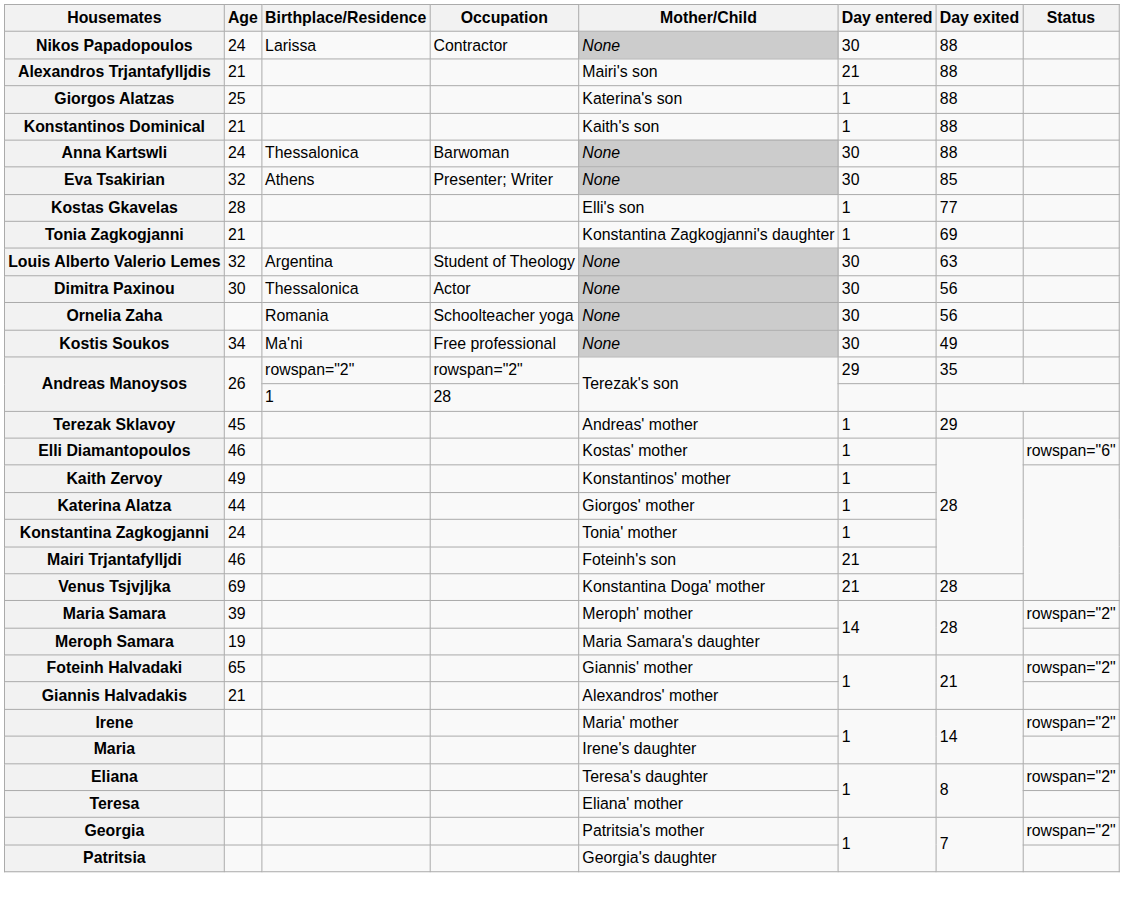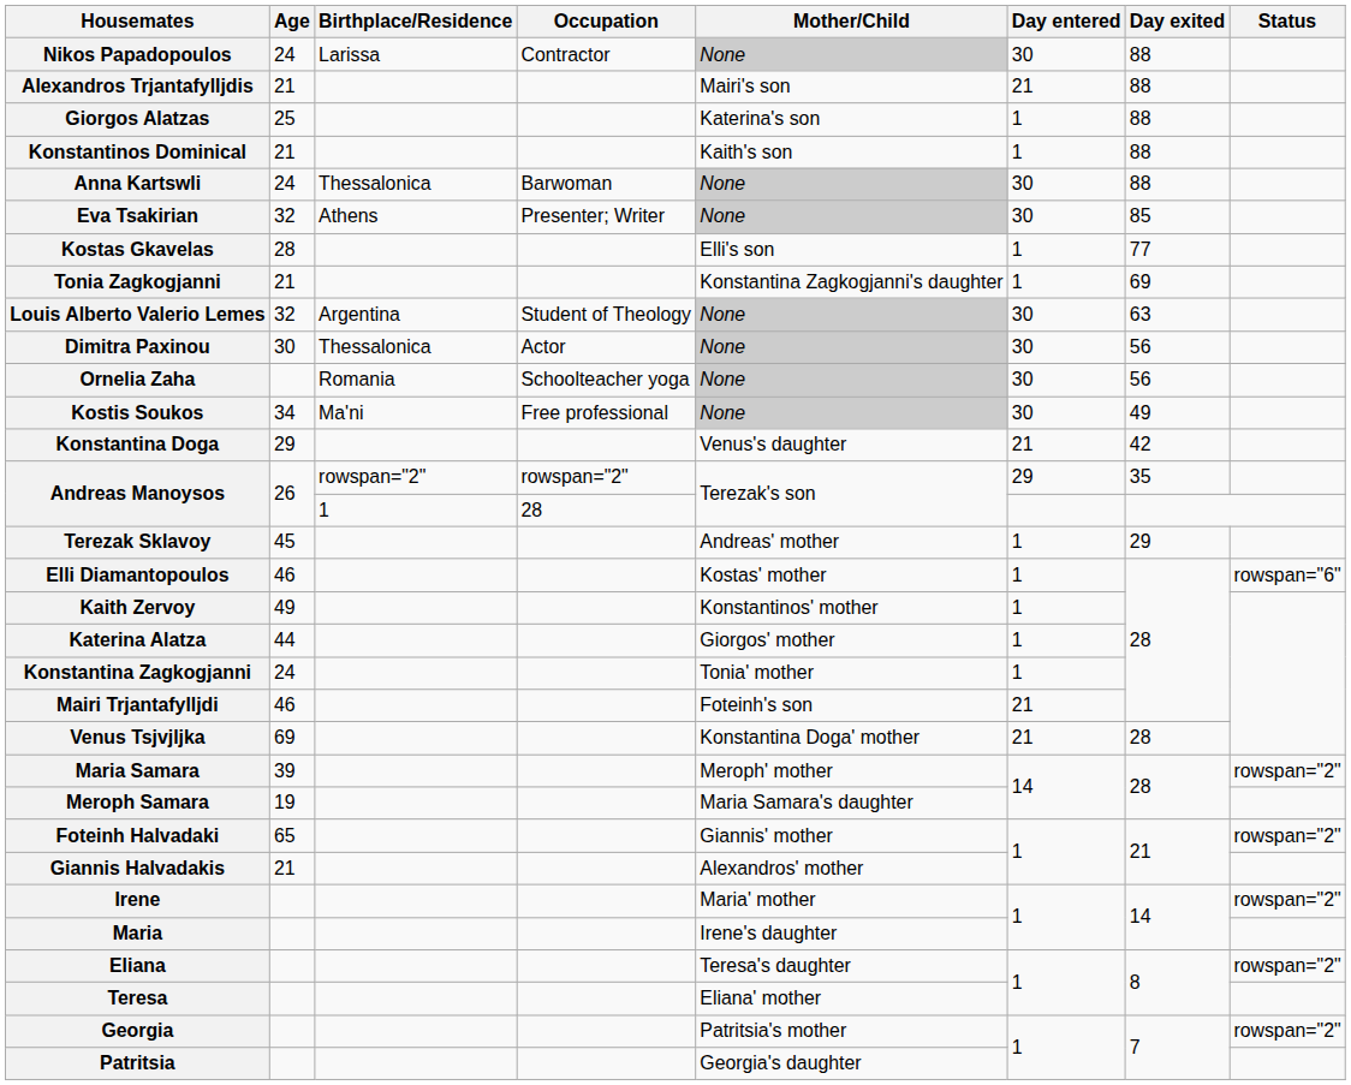+ row: Konstantina Doga | 29 | Venus's daughter | 21 | 42
